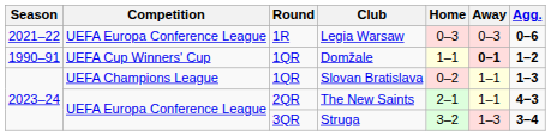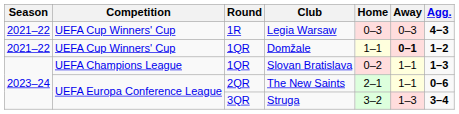Legia Warsaw | Competition: UEFA Europa Conference League -> UEFA Cup Winners' Cup
Legia Warsaw | Agg.: 0–6 -> 4−3
Domžale | Season: 1990–91 -> 2021–22
The New Saints | Agg.: 4−3 -> 0–6
